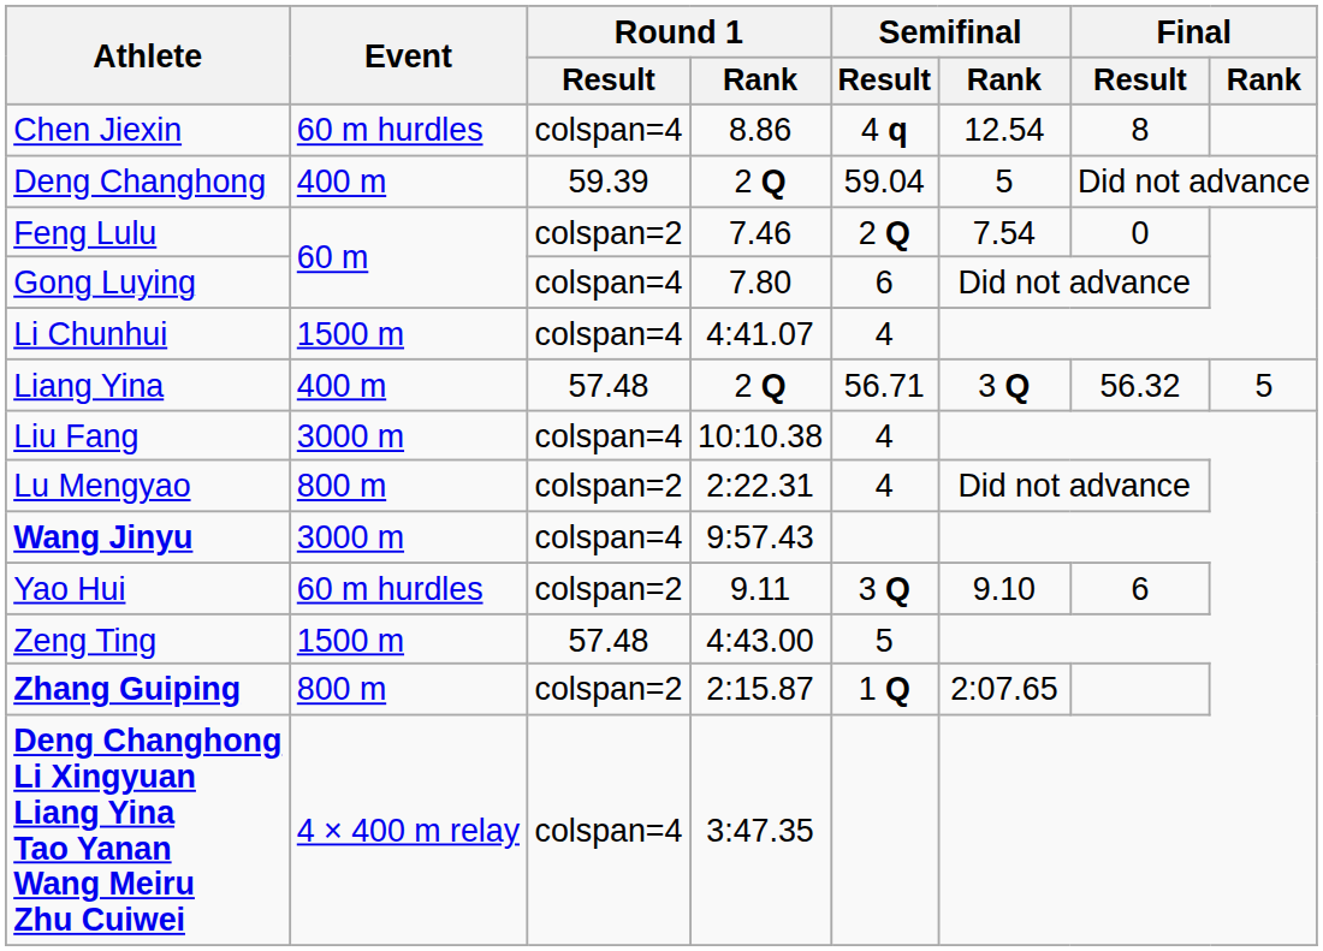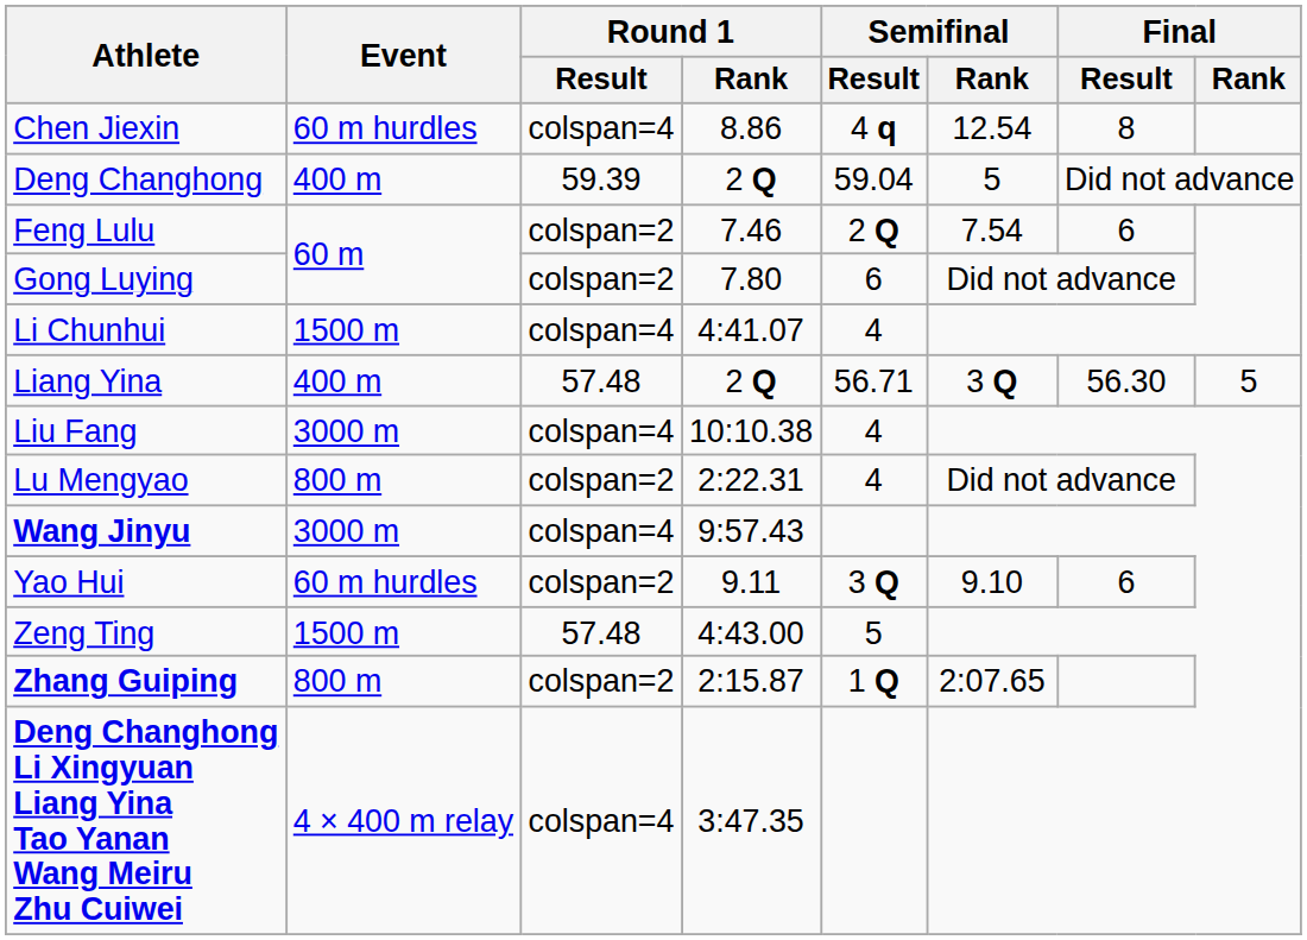Feng Lulu | Final / Result: 0 -> 6
Gong Luying | Round 1 / Result: colspan=4 -> colspan=2
Liang Yina | Final / Result: 56.32 -> 56.30
